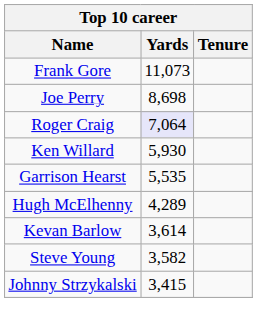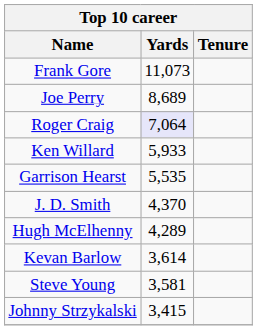Joe Perry | Yards: 8,698 -> 8,689
Ken Willard | Yards: 5,930 -> 5,933
+ row: J. D. Smith | 4,370
Steve Young | Yards: 3,582 -> 3,581
